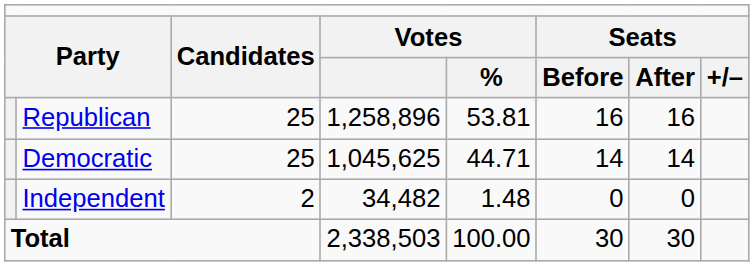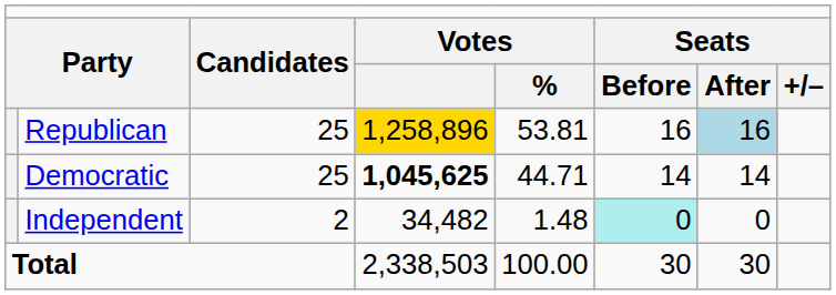Republican | column 4: no background -> gold background
Republican | column 7: no background -> lightblue background
Democratic | column 4: normal -> bold
Independent | column 6: no background -> paleturquoise background
